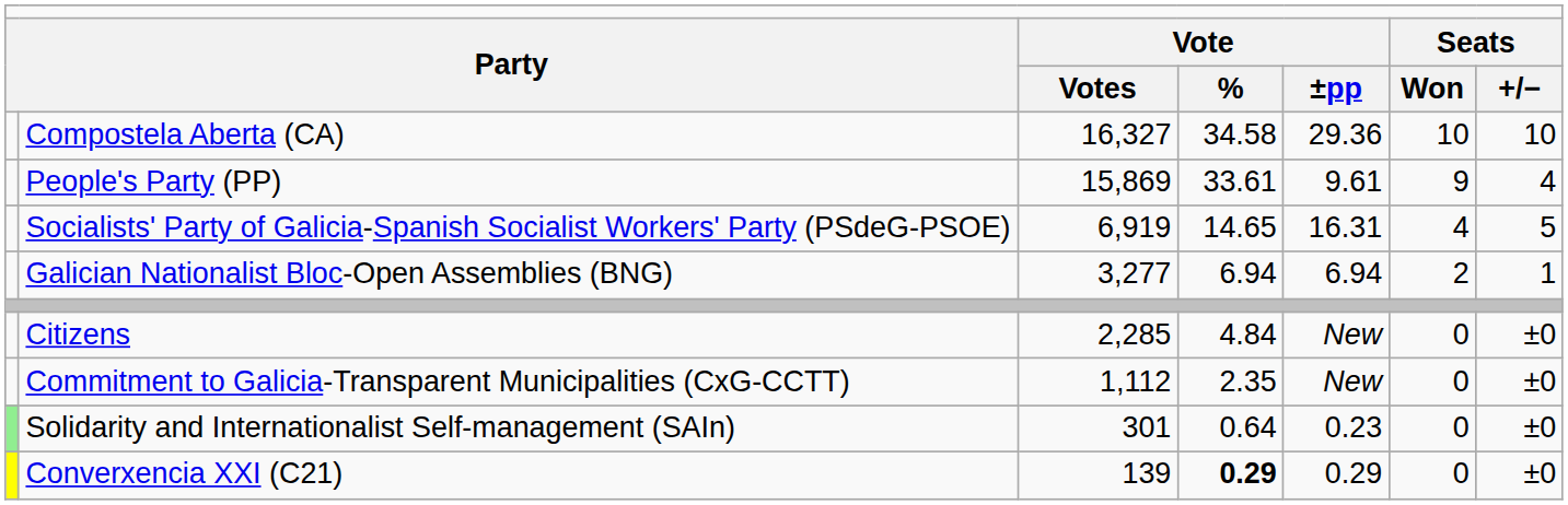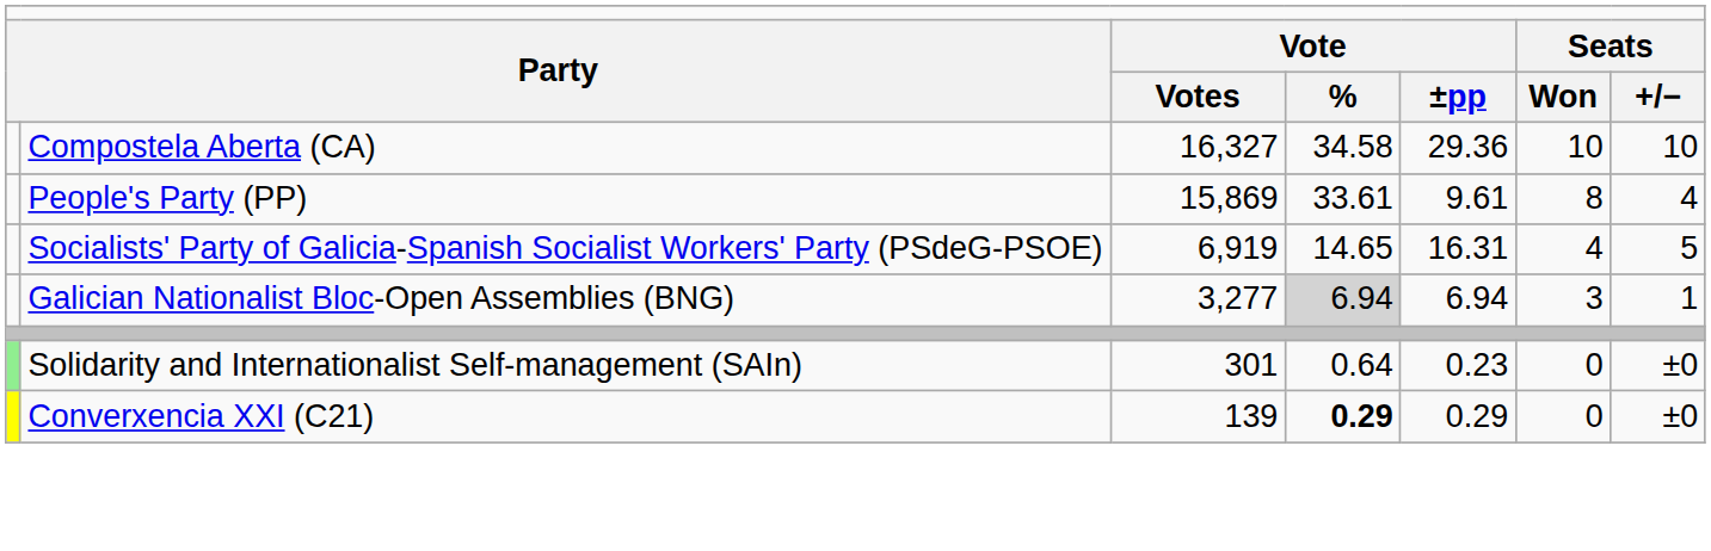People's Party (PP) | column 6: 9 -> 8
Galician Nationalist Bloc-Open Assemblies (BNG) | column 4: no background -> lightgrey background
Galician Nationalist Bloc-Open Assemblies (BNG) | column 6: 2 -> 3
- row: Citizens | 2,285 | 4.84 | New | 0 | ±0
- row: Commitment to Galicia-Transparent Municipalities (CxG-CCTT) | 1,112 | 2.35 | New | 0 | ±0
